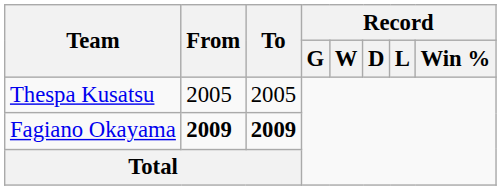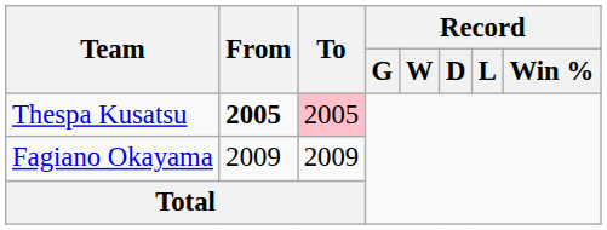Thespa Kusatsu | From: normal -> bold
Thespa Kusatsu | To: no background -> pink background
Fagiano Okayama | From: bold -> normal
Fagiano Okayama | To: bold -> normal
